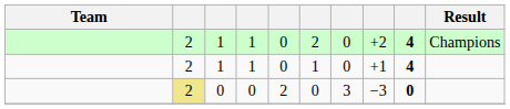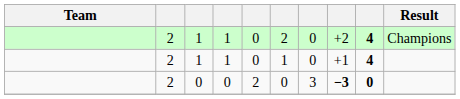row 4 | column 2: khaki background -> no background
row 4 | column 8: normal -> bold
